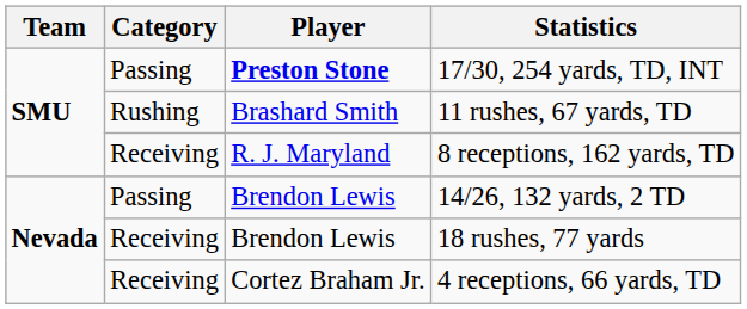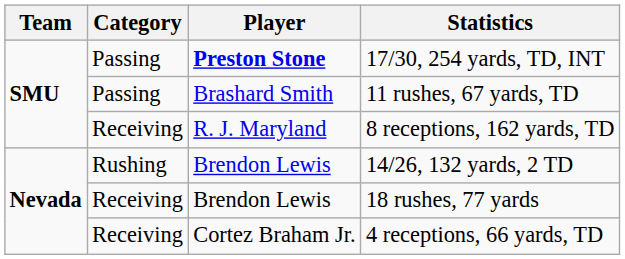11 rushes, 67 yards, TD | Category: Rushing -> Passing
14/26, 132 yards, 2 TD | Category: Passing -> Rushing
